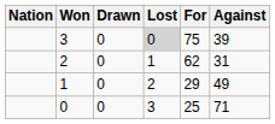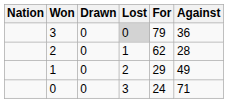row 2 | For: 75 -> 79
row 2 | Against: 39 -> 36
row 3 | Against: 31 -> 28
row 5 | For: 25 -> 24
